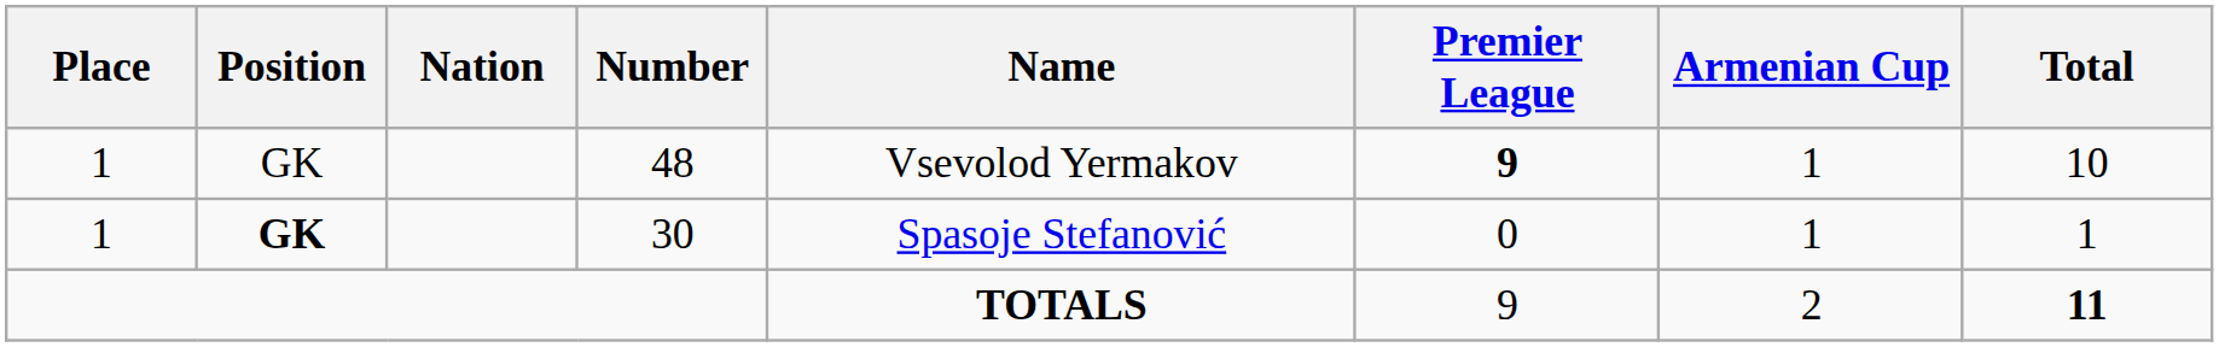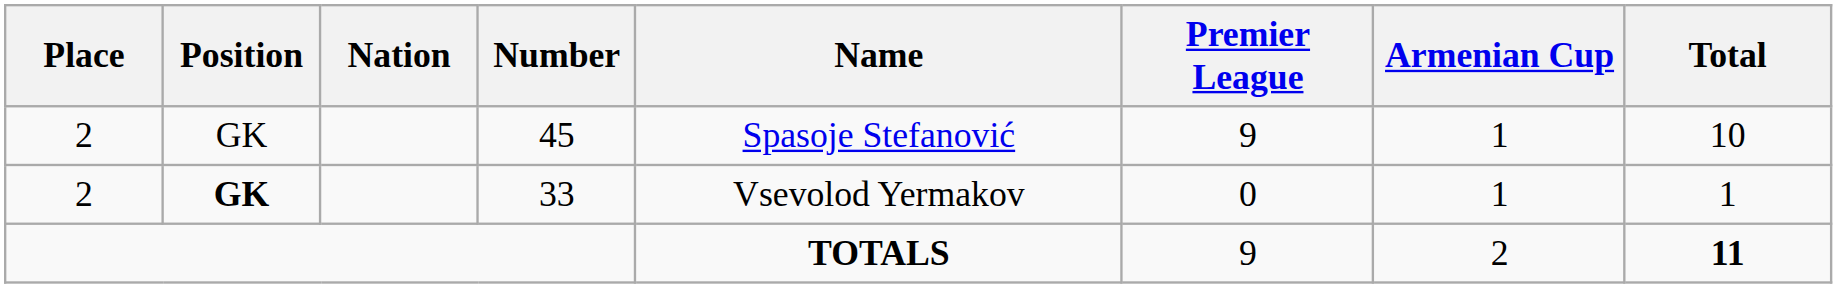row 2 | Place: 1 -> 2
row 2 | Number: 48 -> 45
row 2 | Name: Vsevolod Yermakov -> Spasoje Stefanović
row 2 | Premier League: bold -> normal
row 3 | Place: 1 -> 2
row 3 | Number: 30 -> 33
row 3 | Name: Spasoje Stefanović -> Vsevolod Yermakov
